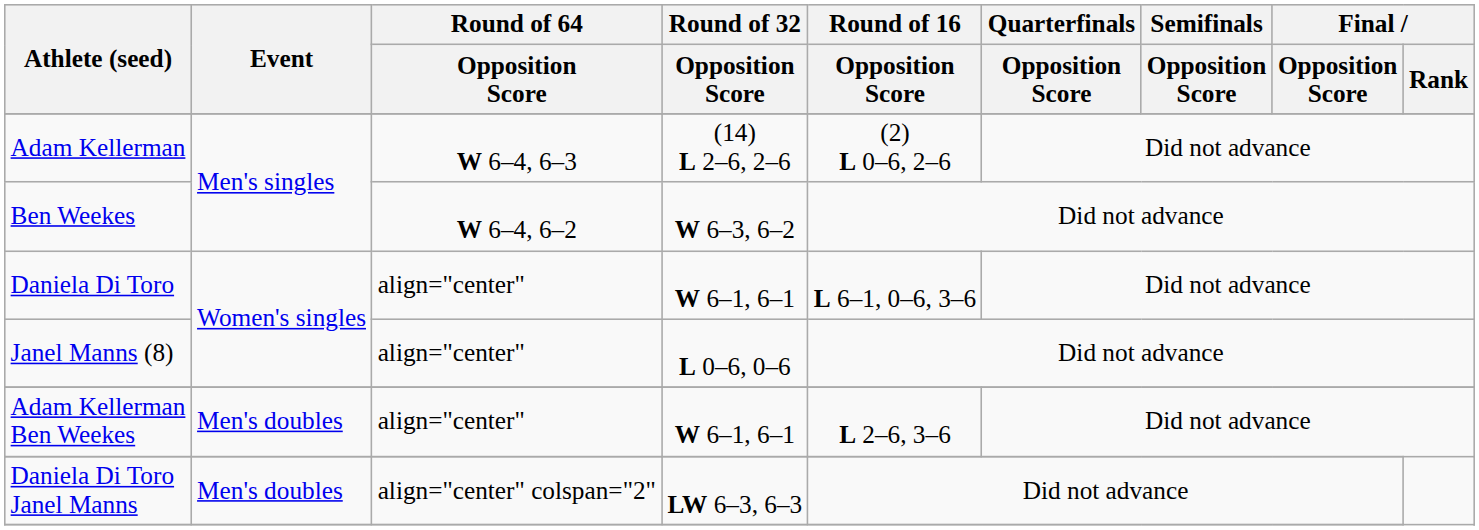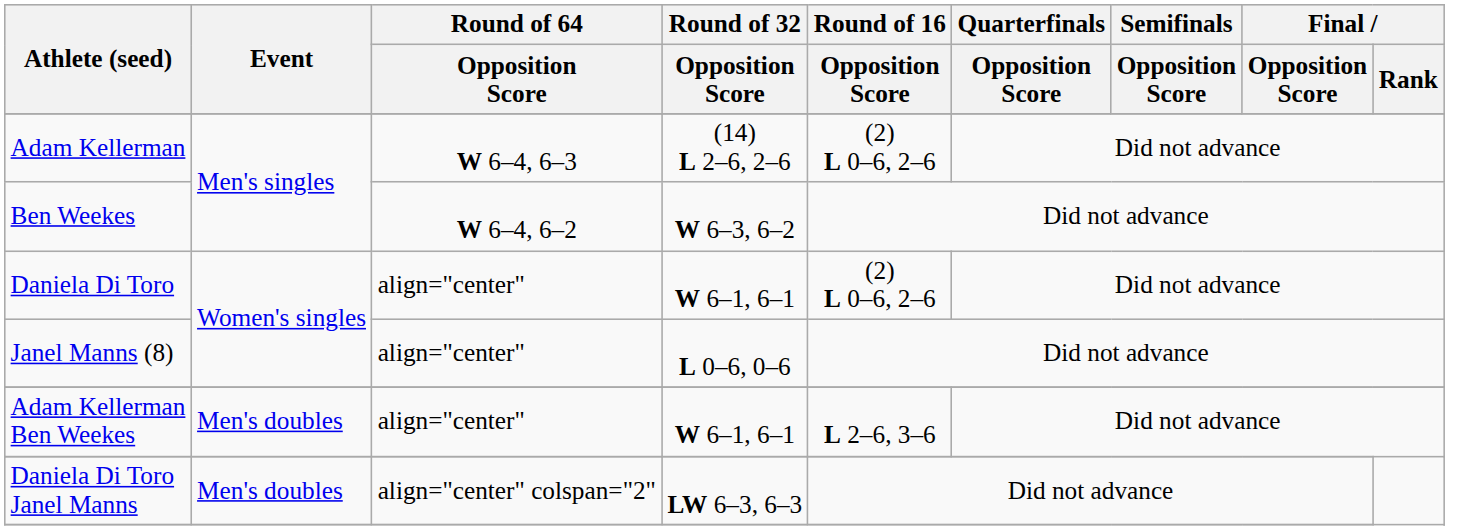Daniela Di Toro | Round of 16 / Opposition Score: L 6–1, 0–6, 3–6 -> (2) L 0–6, 2–6
